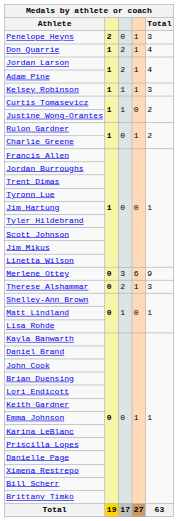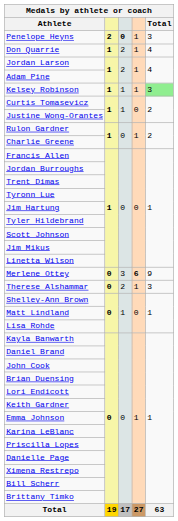Penelope Heyns | column 3: normal -> bold
Kelsey Robinson | Total: no background -> lightgreen background
Merlene Ottey | column 4: normal -> bold
